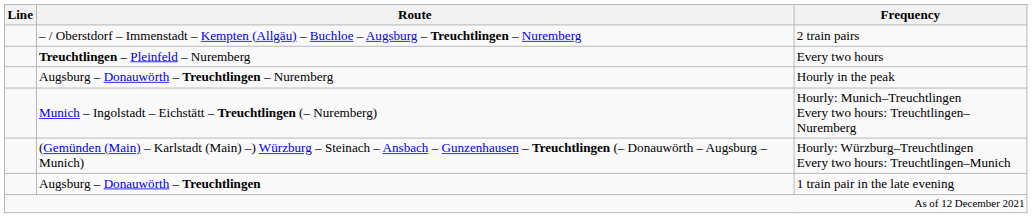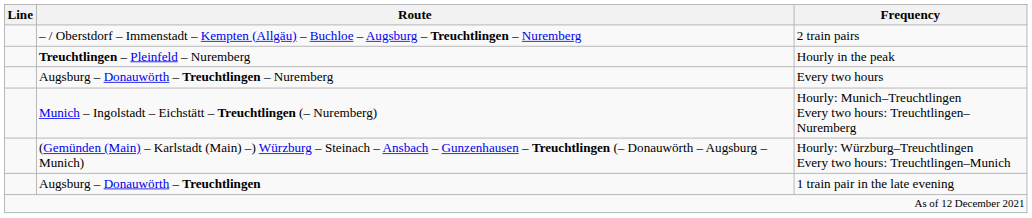Treuchtlingen – Pleinfeld – Nuremberg | Frequency: Every two hours -> Hourly in the peak
Augsburg – Donauwörth – Treuchtlingen – Nuremberg | Frequency: Hourly in the peak -> Every two hours
